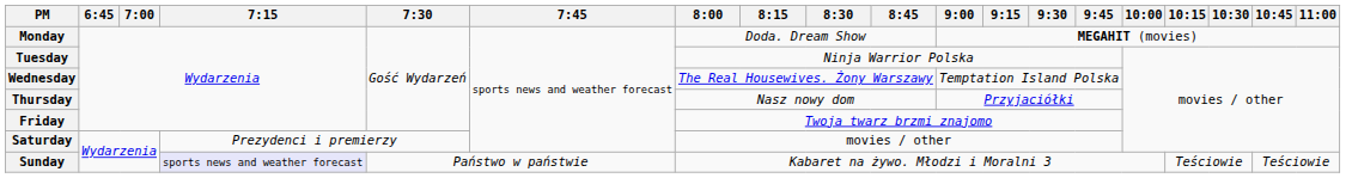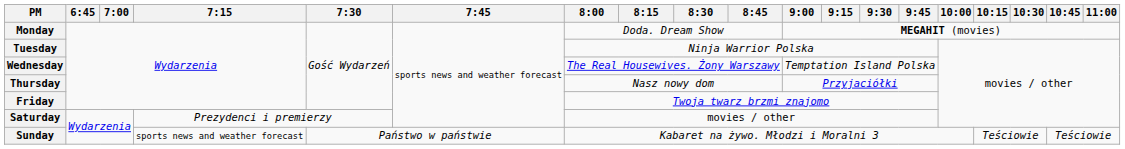Sunday | 7:15: lavender background -> no background
